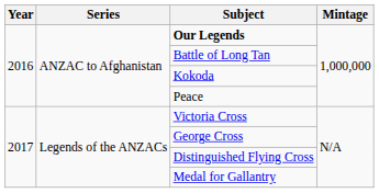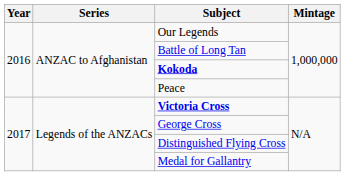Our Legends | Subject: bold -> normal
Kokoda | Subject: normal -> bold
Victoria Cross | Subject: normal -> bold
